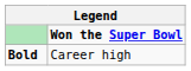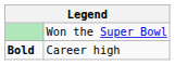row 2 | column 2: bold -> normal
